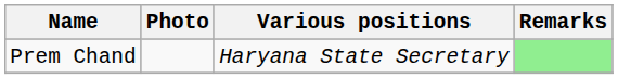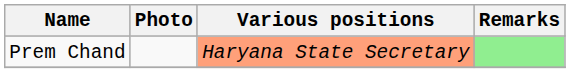Prem Chand | Various positions: no background -> lightsalmon background
